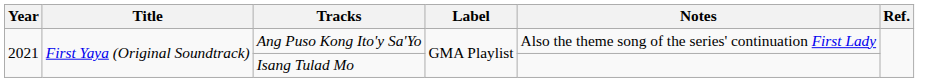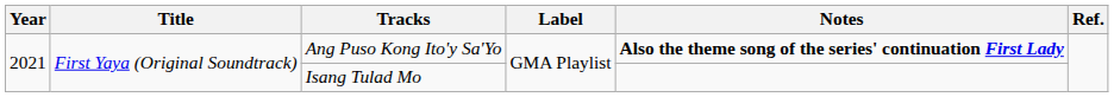Ang Puso Kong Ito'y Sa'Yo | Notes: normal -> bold
